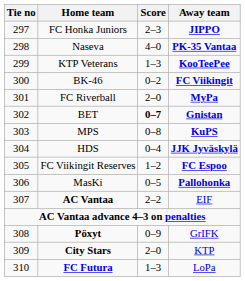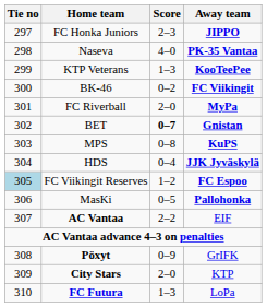FC Viikingit Reserves | Tie no: no background -> lightblue background
